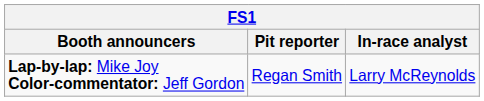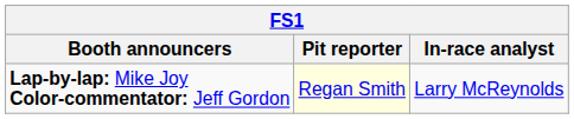Lap-by-lap: Mike Joy Color-commentator: Jeff Gordon | Pit reporter: no background -> lightyellow background
